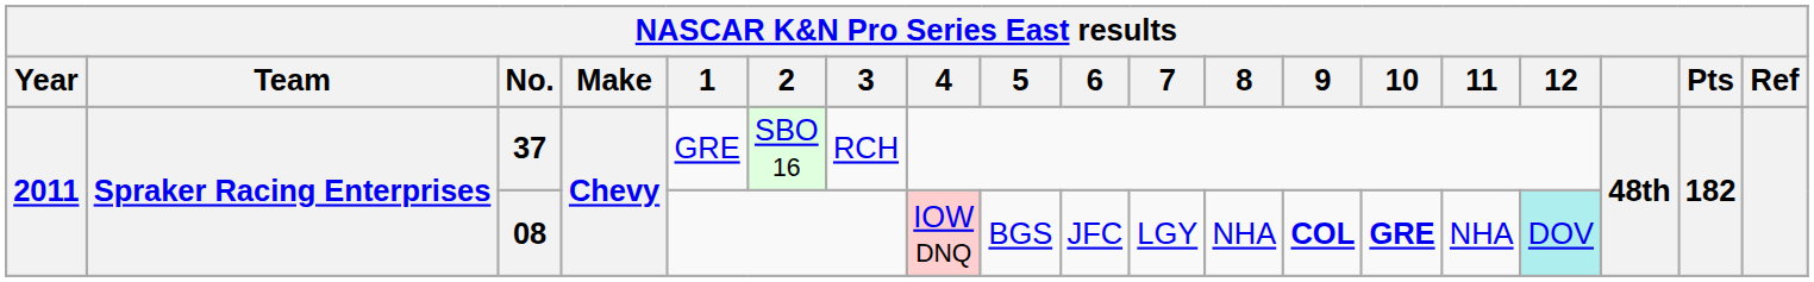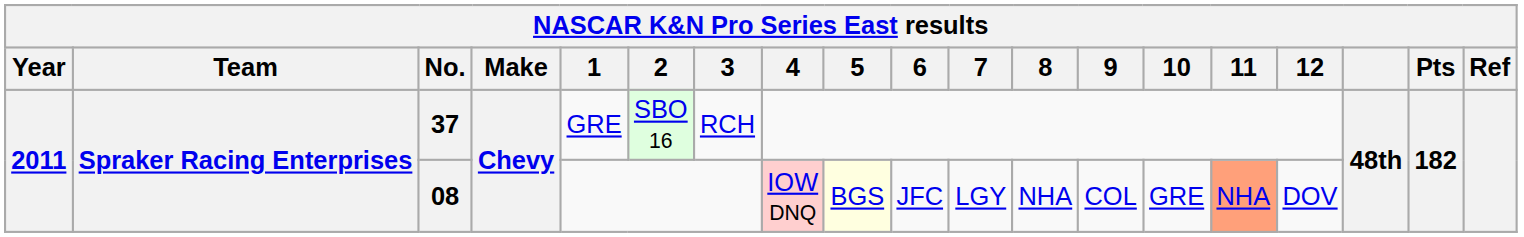08 | 5: no background -> lightyellow background
08 | 9: bold -> normal
08 | 10: bold -> normal
08 | 11: no background -> lightsalmon background
08 | 12: paleturquoise background -> no background
